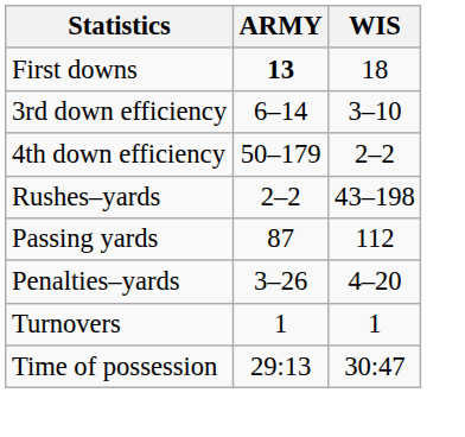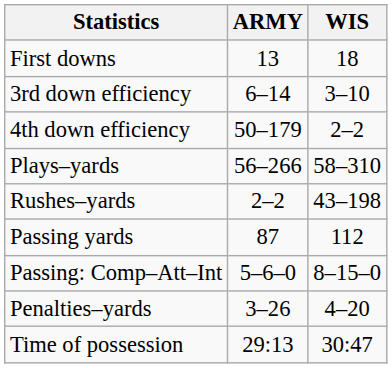First downs | ARMY: bold -> normal
+ row: Plays–yards | 56–266 | 58–310
+ row: Passing: Comp–Att–Int | 5–6–0 | 8–15–0
- row: Turnovers | 1 | 1
